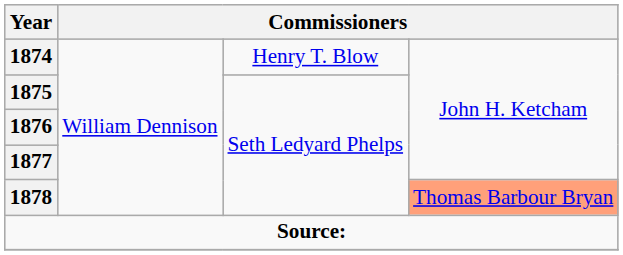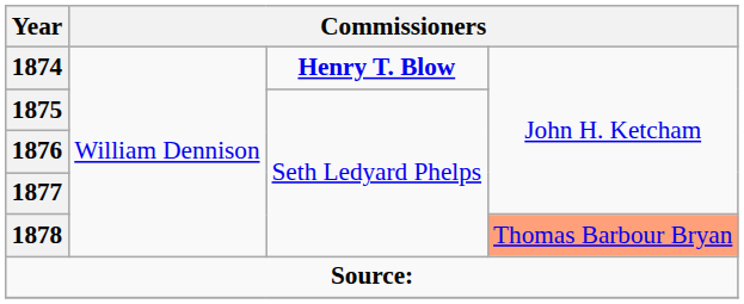1874 | column 3: normal -> bold
